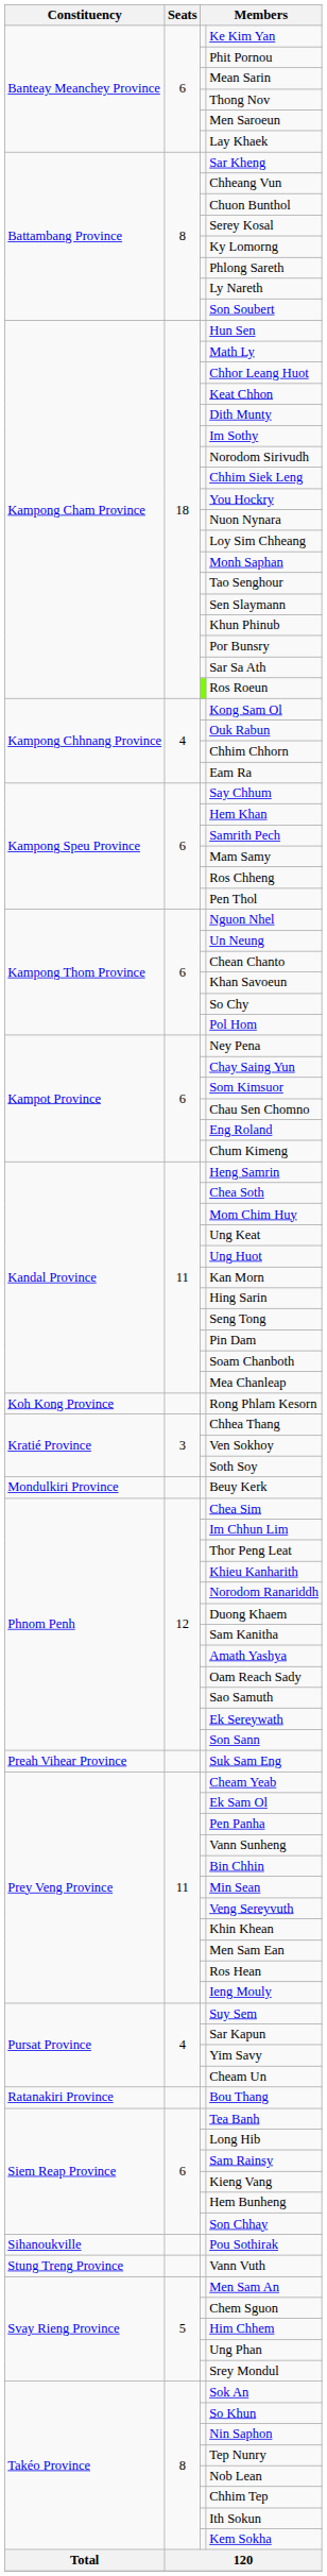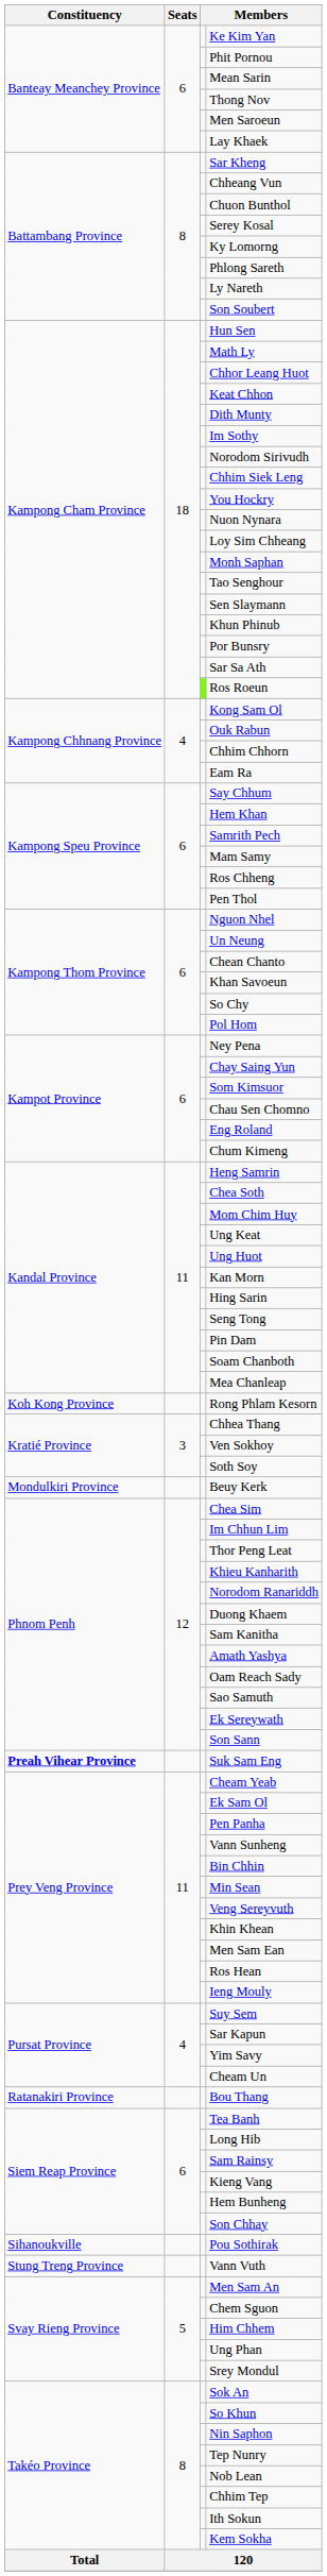Suk Sam Eng | Constituency: normal -> bold
